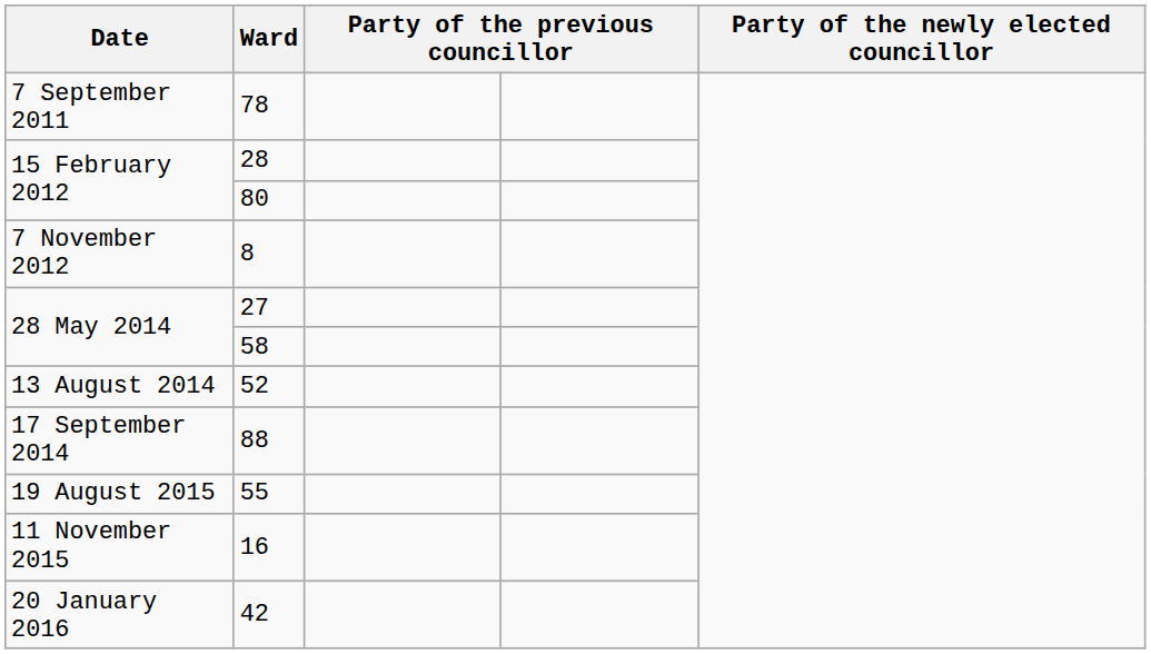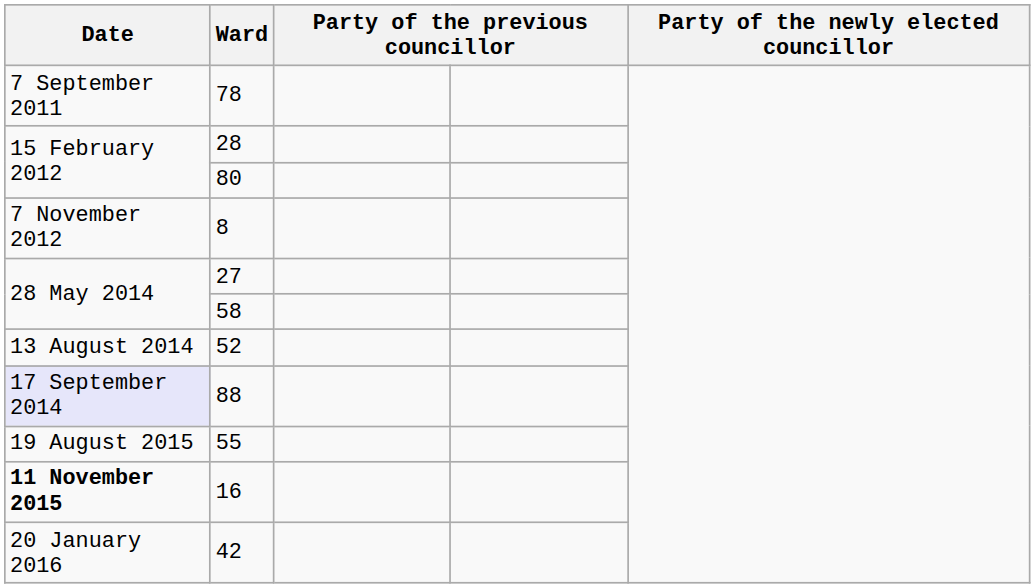88 | Date: no background -> lavender background
16 | Date: normal -> bold
